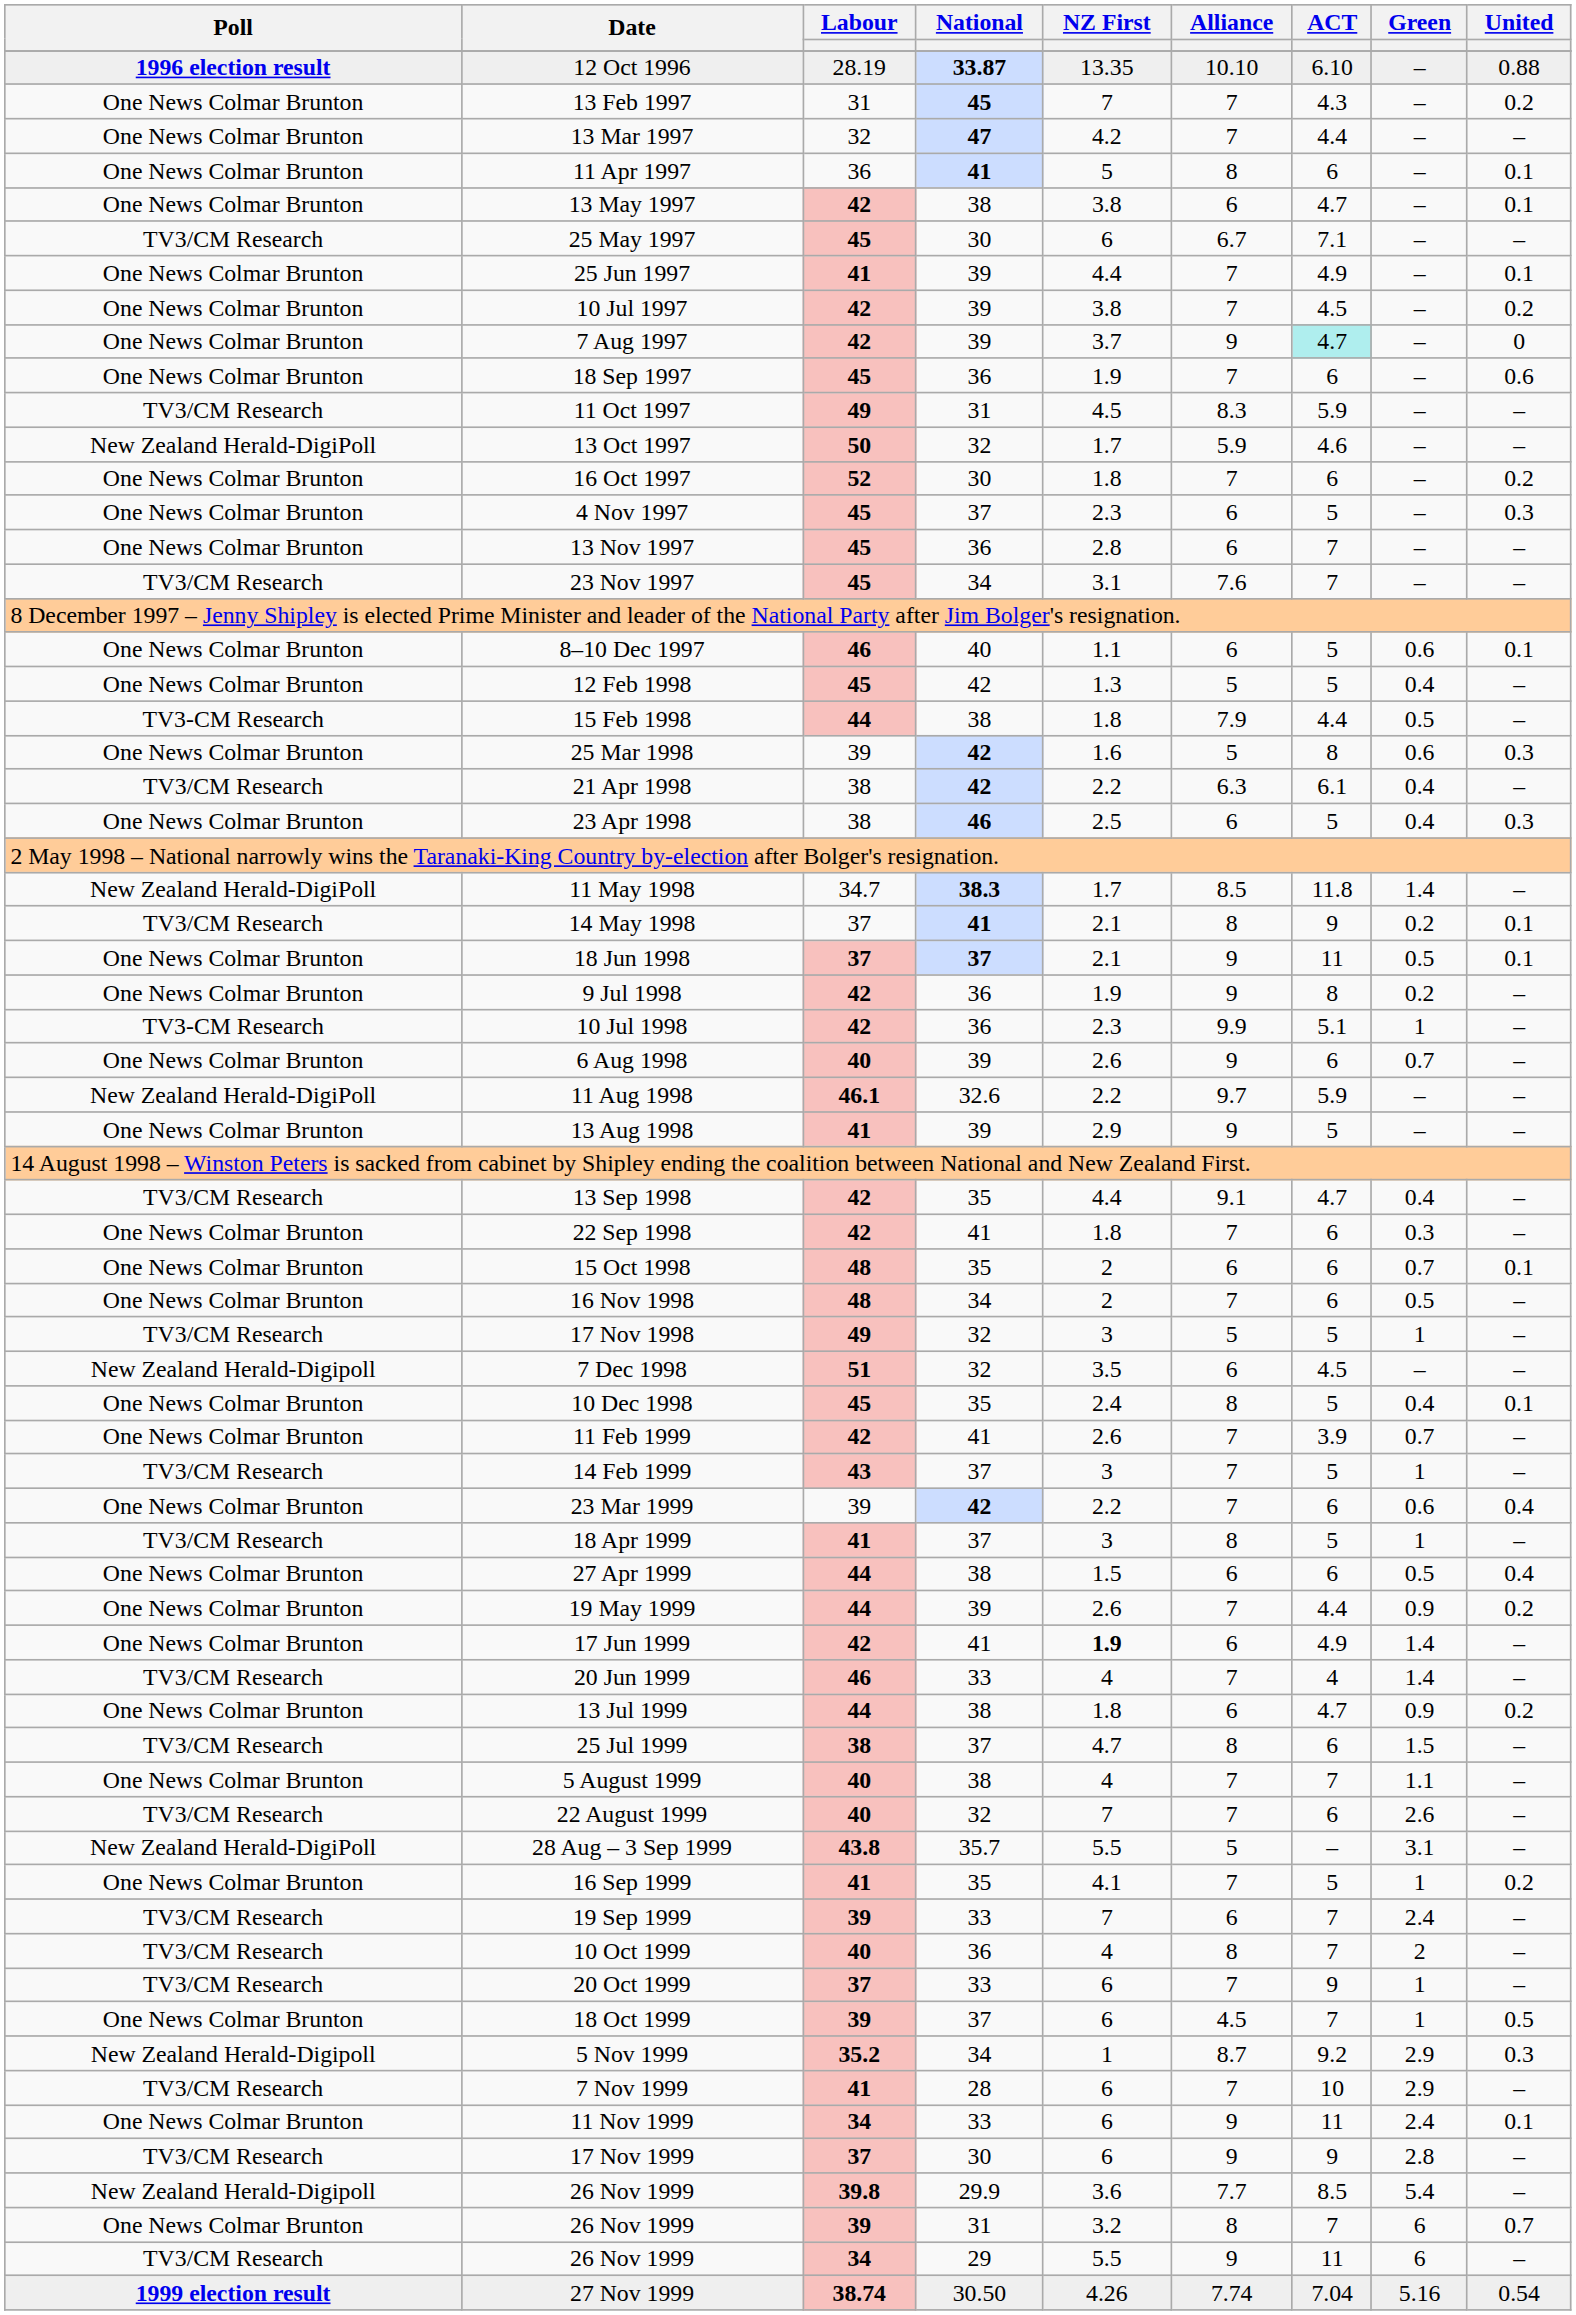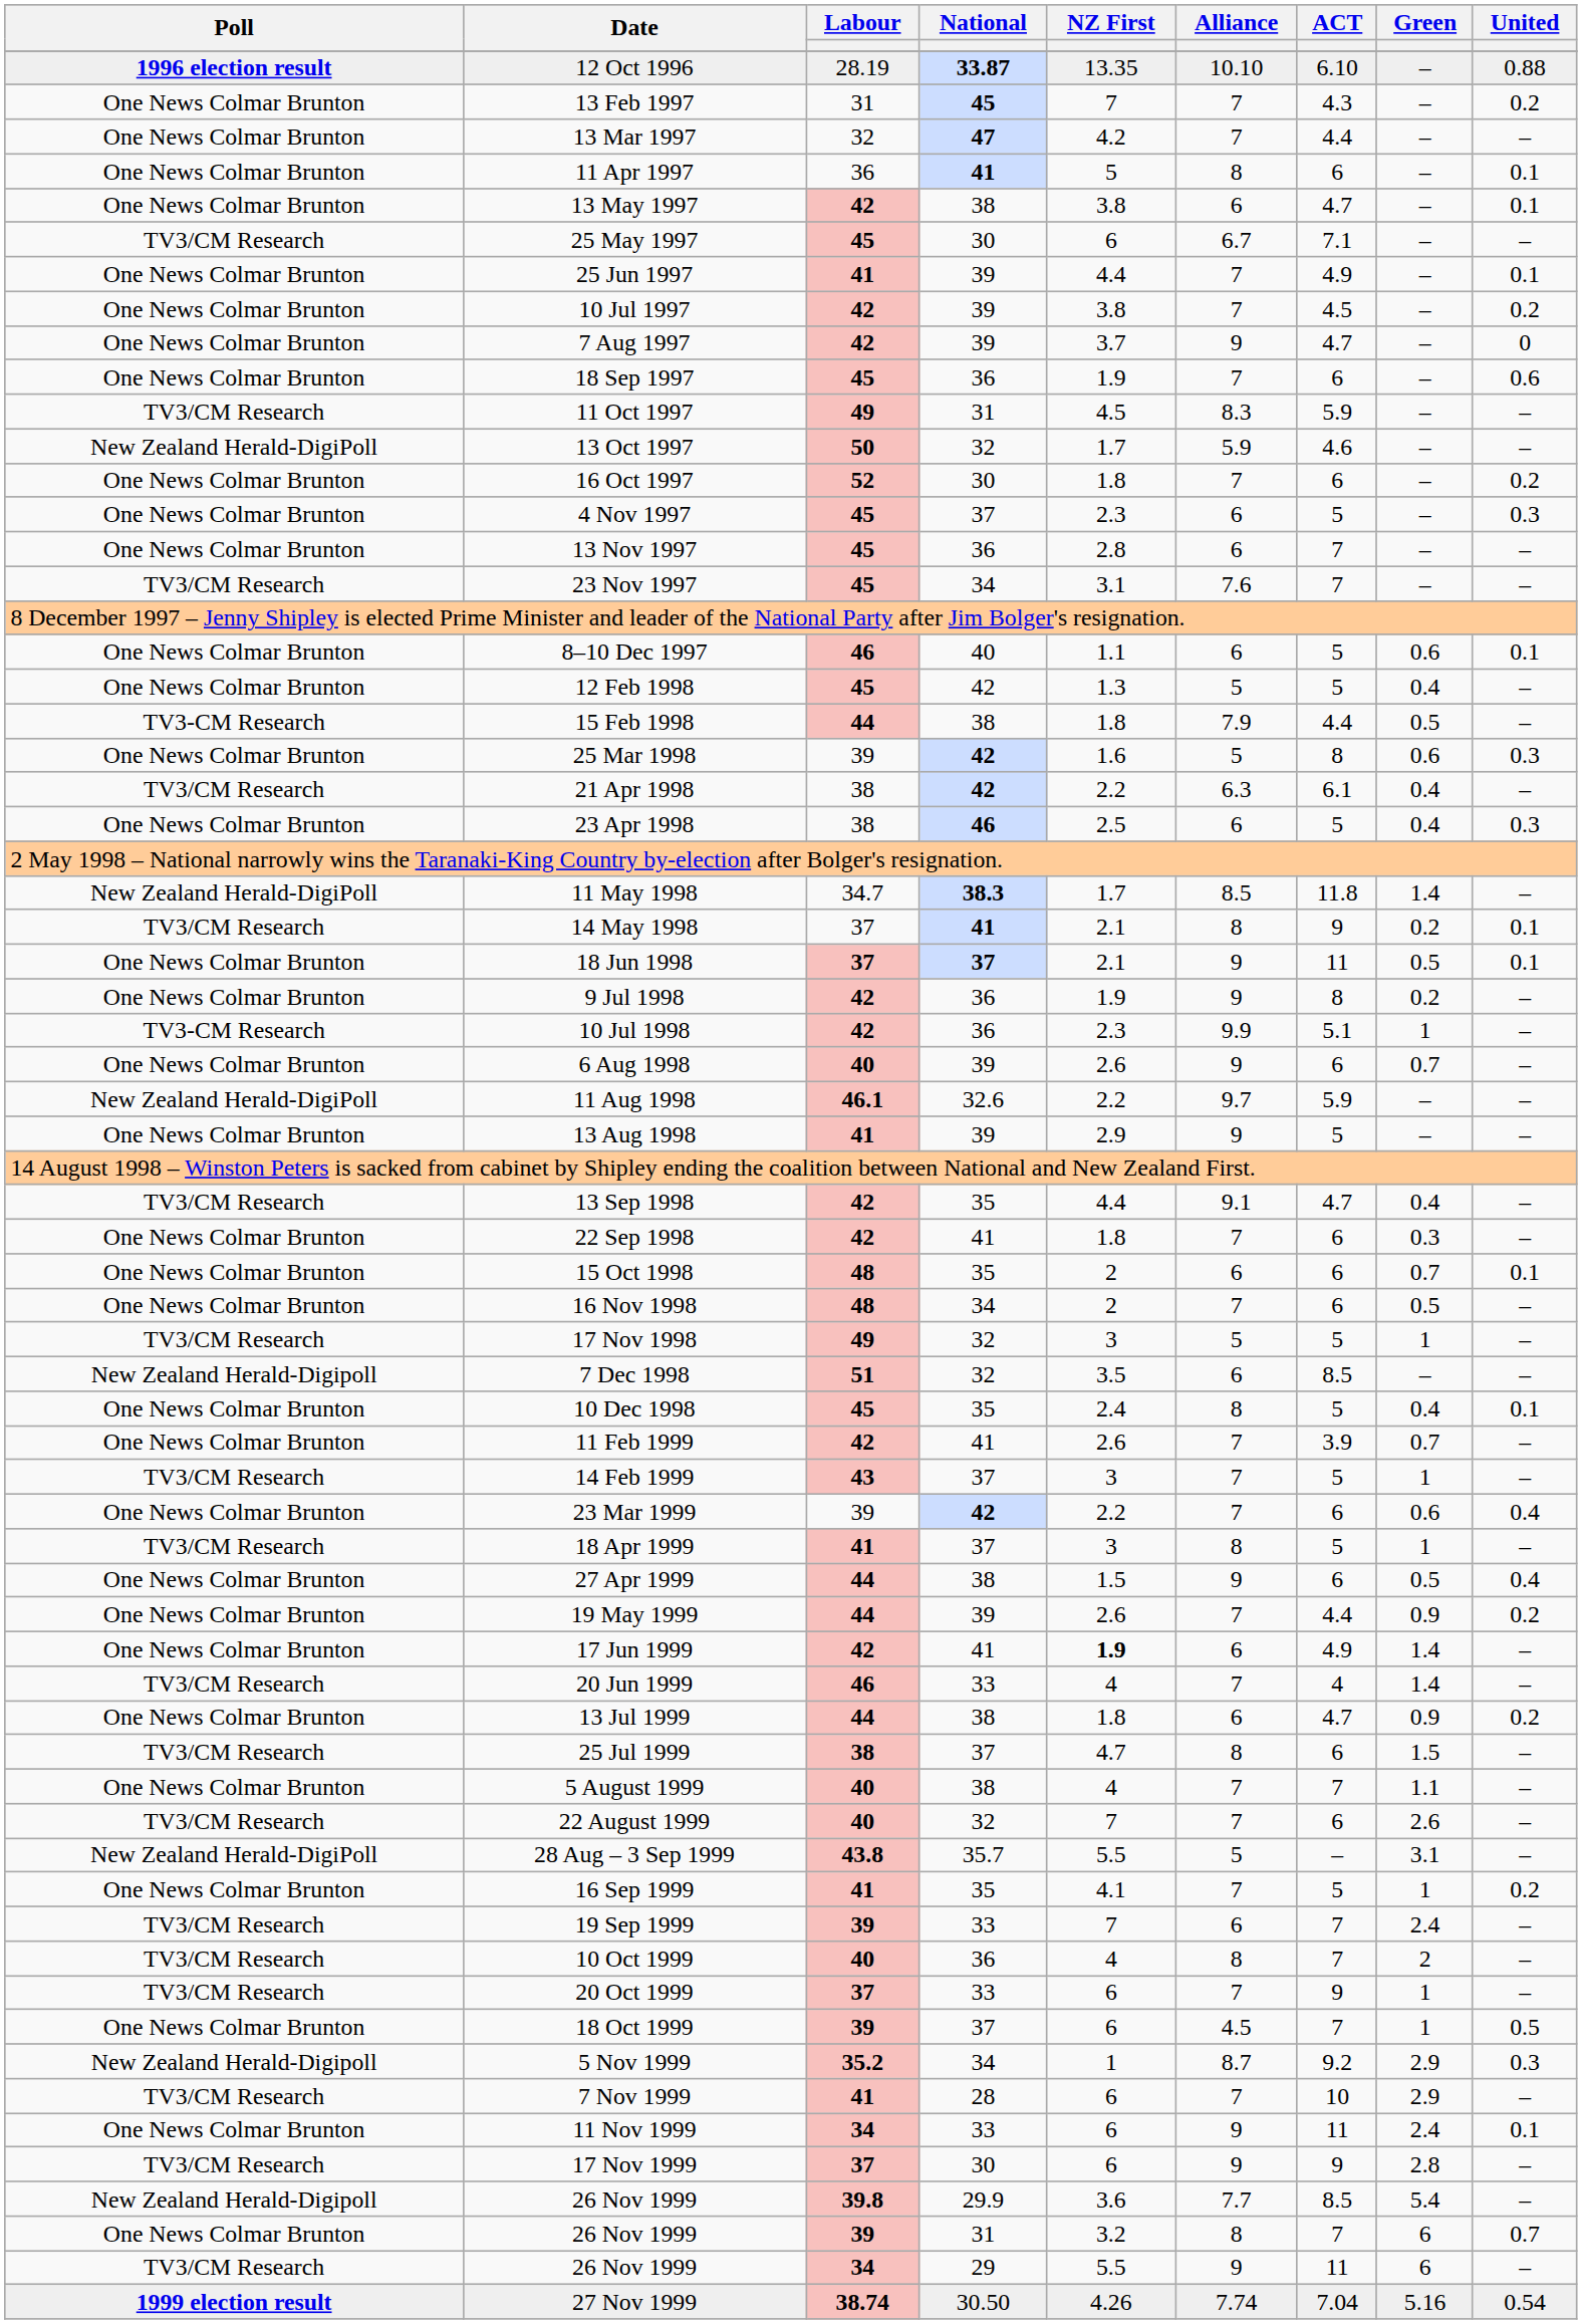7 Aug 1997 | ACT: paleturquoise background -> no background
7 Dec 1998 | ACT: 4.5 -> 8.5
27 Apr 1999 | Alliance: 6 -> 9
